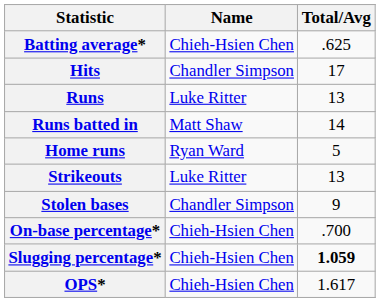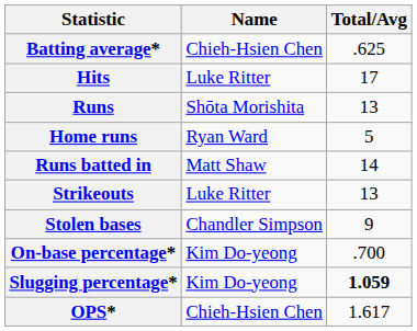Hits | Name: Chandler Simpson -> Luke Ritter
Runs | Name: Luke Ritter -> Shōta Morishita
rows swapped: Home runs <-> Runs batted in
On-base percentage* | Name: Chieh-Hsien Chen -> Kim Do-yeong
Slugging percentage* | Name: Chieh-Hsien Chen -> Kim Do-yeong
